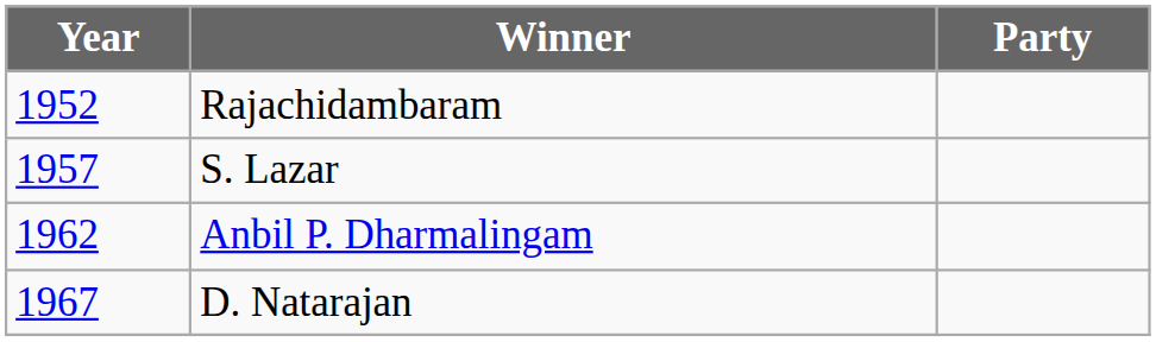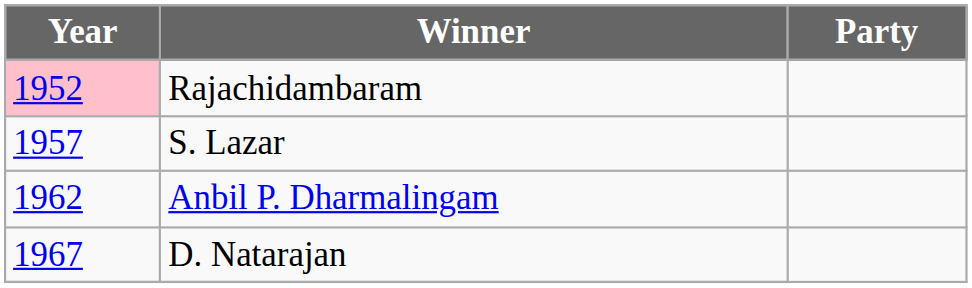Rajachidambaram | Year: no background -> pink background
